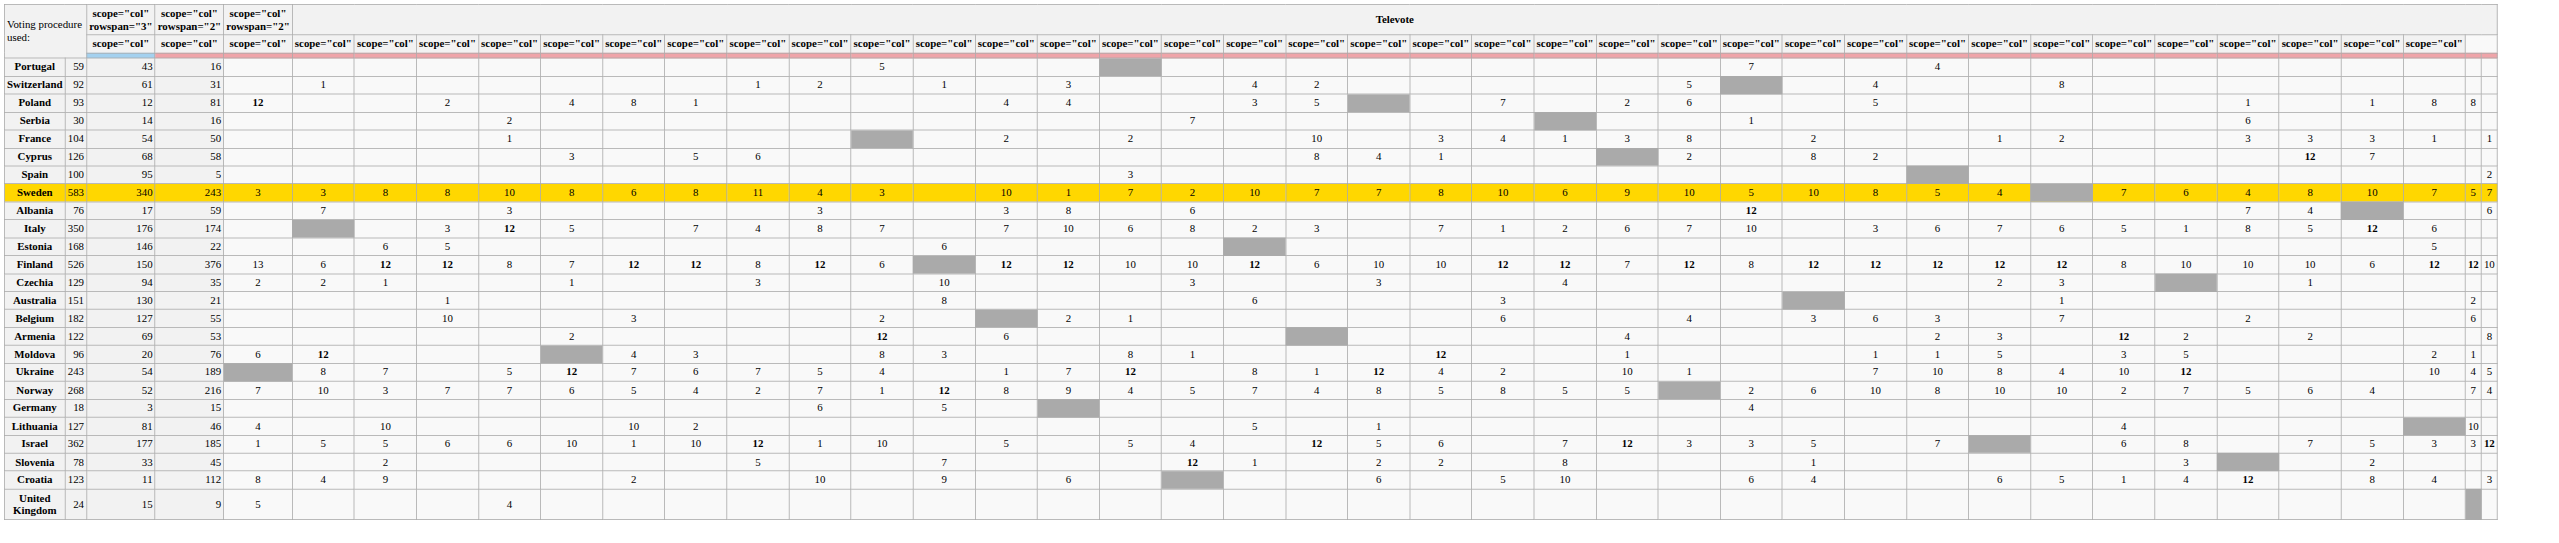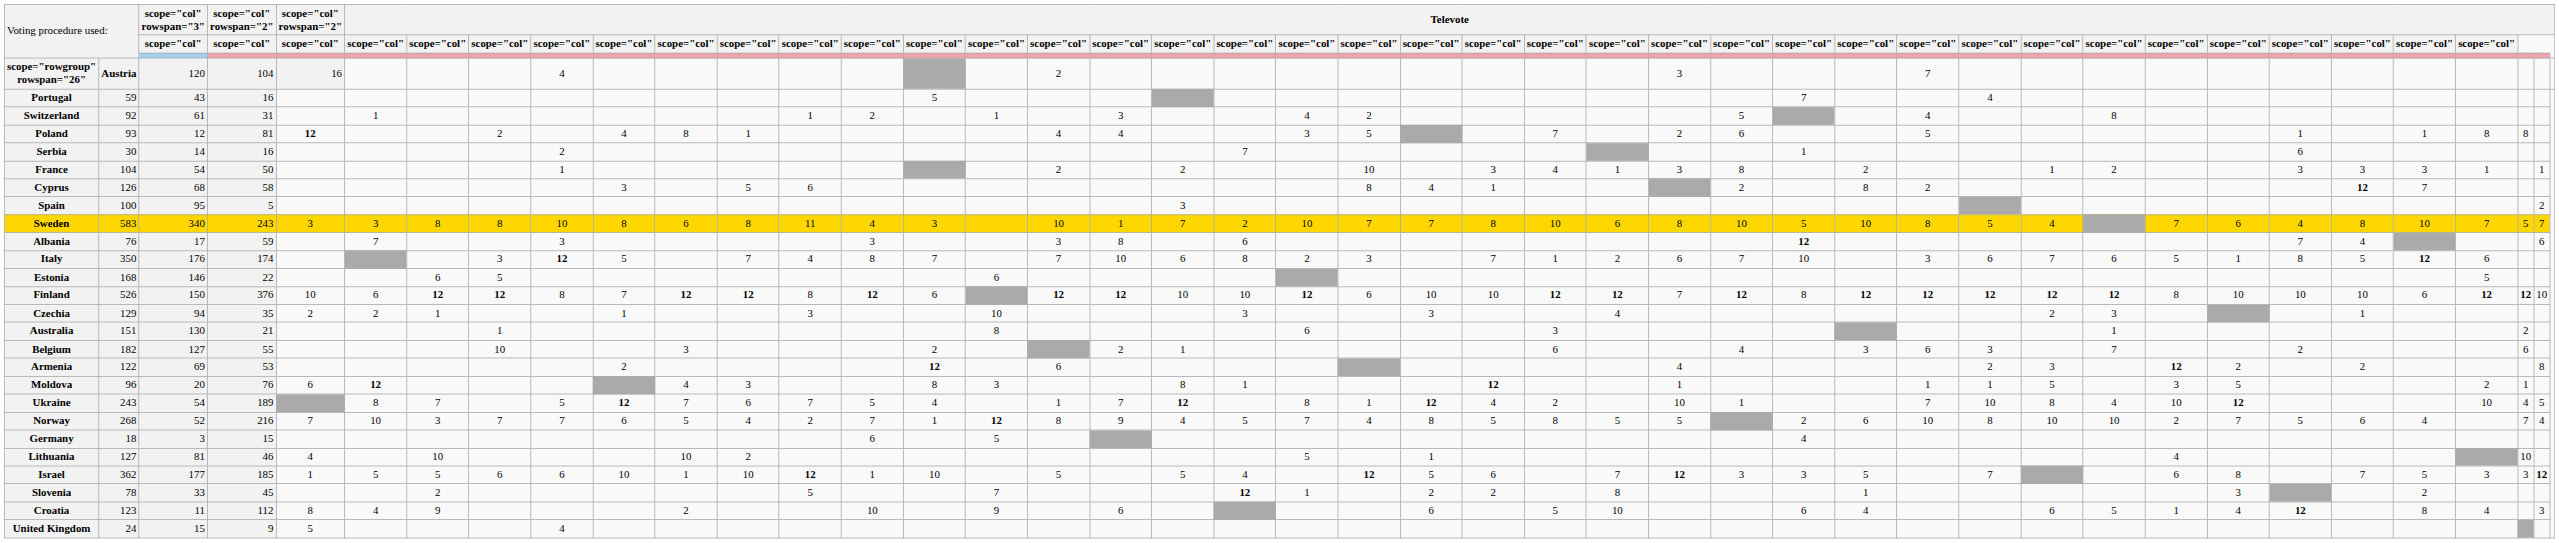+ row: scope="rowgroup" rowspan="26" | Austria | 120 | 104 | 16 | 4 | 2 | 3 | 7
Sweden | column 27: 9 -> 8
Finland | column 5: 13 -> 10
